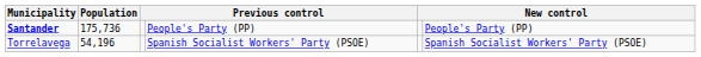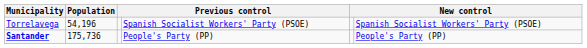rows swapped: Santander <-> Torrelavega
